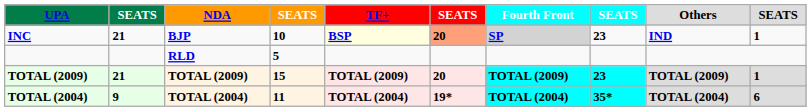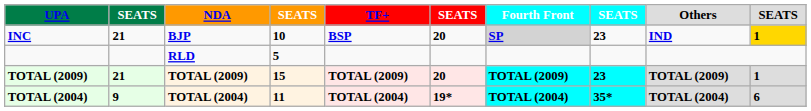INC | TF+: lightyellow background -> no background
INC | column 6: lightsalmon background -> no background
INC | column 10: no background -> gold background
